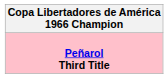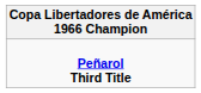row 2 | column 1: pink background -> no background
